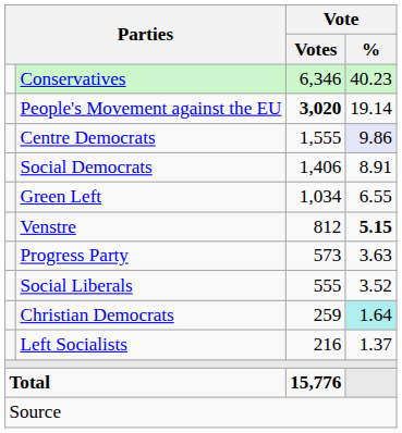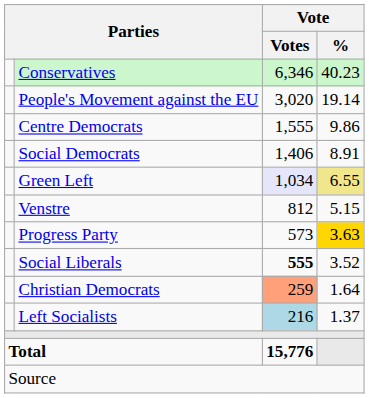People's Movement against the EU | Vote / Votes: bold -> normal
Centre Democrats | Vote / %: lavender background -> no background
Green Left | Vote / Votes: no background -> lavender background
Green Left | Vote / %: no background -> khaki background
Venstre | Vote / %: bold -> normal
Progress Party | Vote / %: no background -> gold background
Social Liberals | Vote / Votes: normal -> bold
Christian Democrats | Vote / Votes: no background -> lightsalmon background
Christian Democrats | Vote / %: paleturquoise background -> no background
Left Socialists | Vote / Votes: no background -> lightblue background
